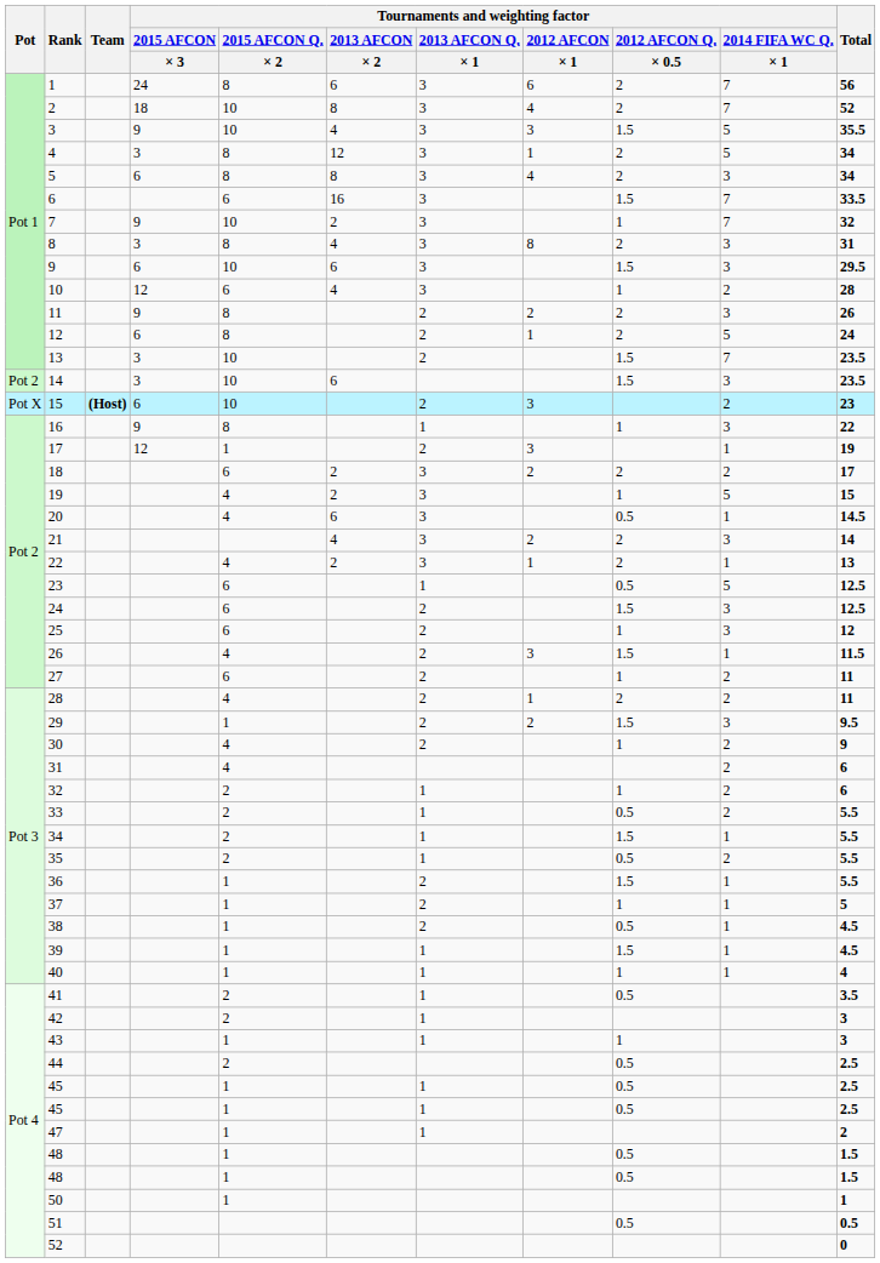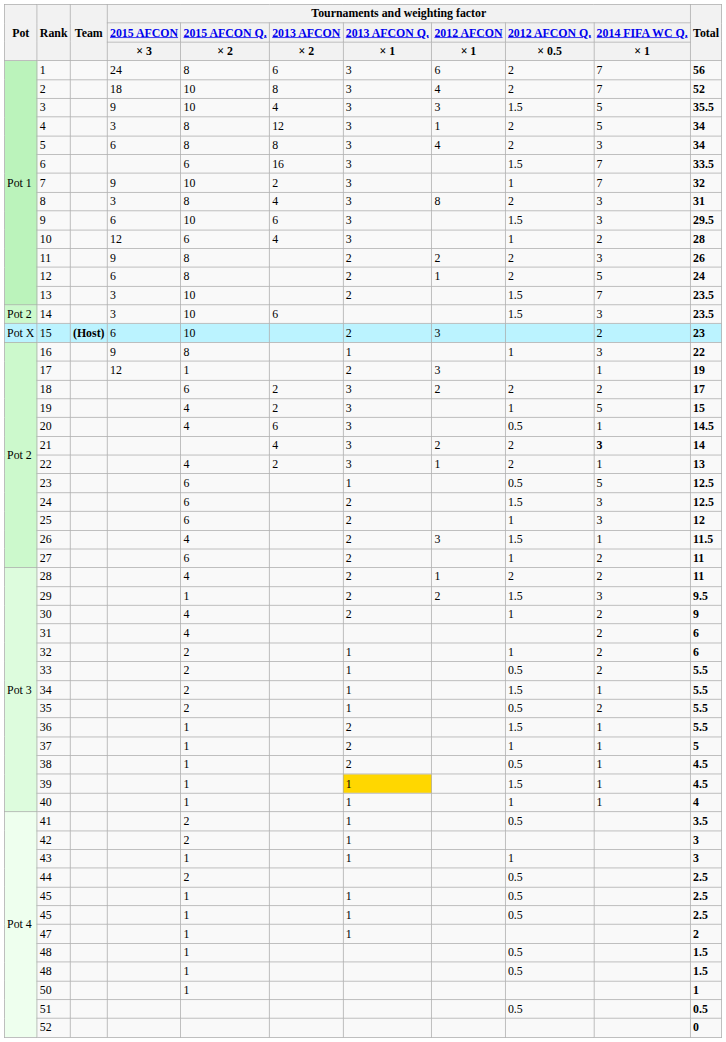21 | Tournaments and weighting factor / 2014 FIFA WC Q. / × 1: normal -> bold
39 | Tournaments and weighting factor / 2013 AFCON Q. / × 1: no background -> gold background
